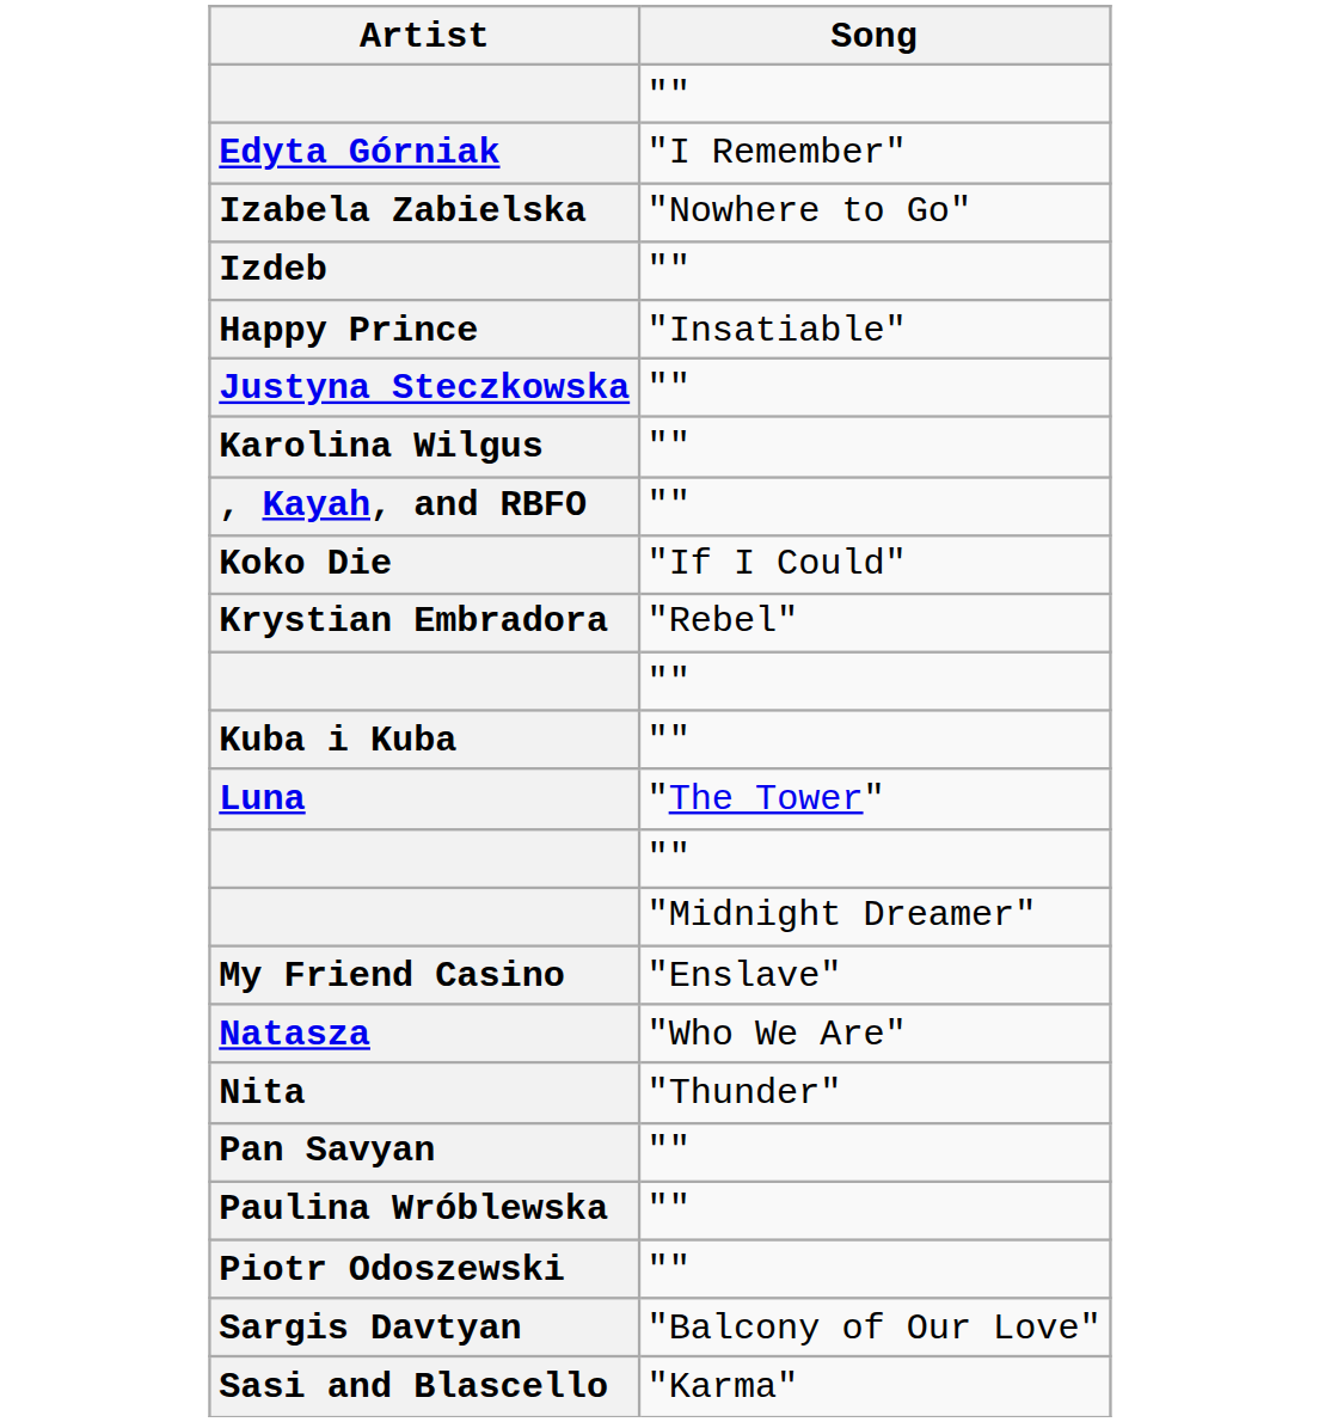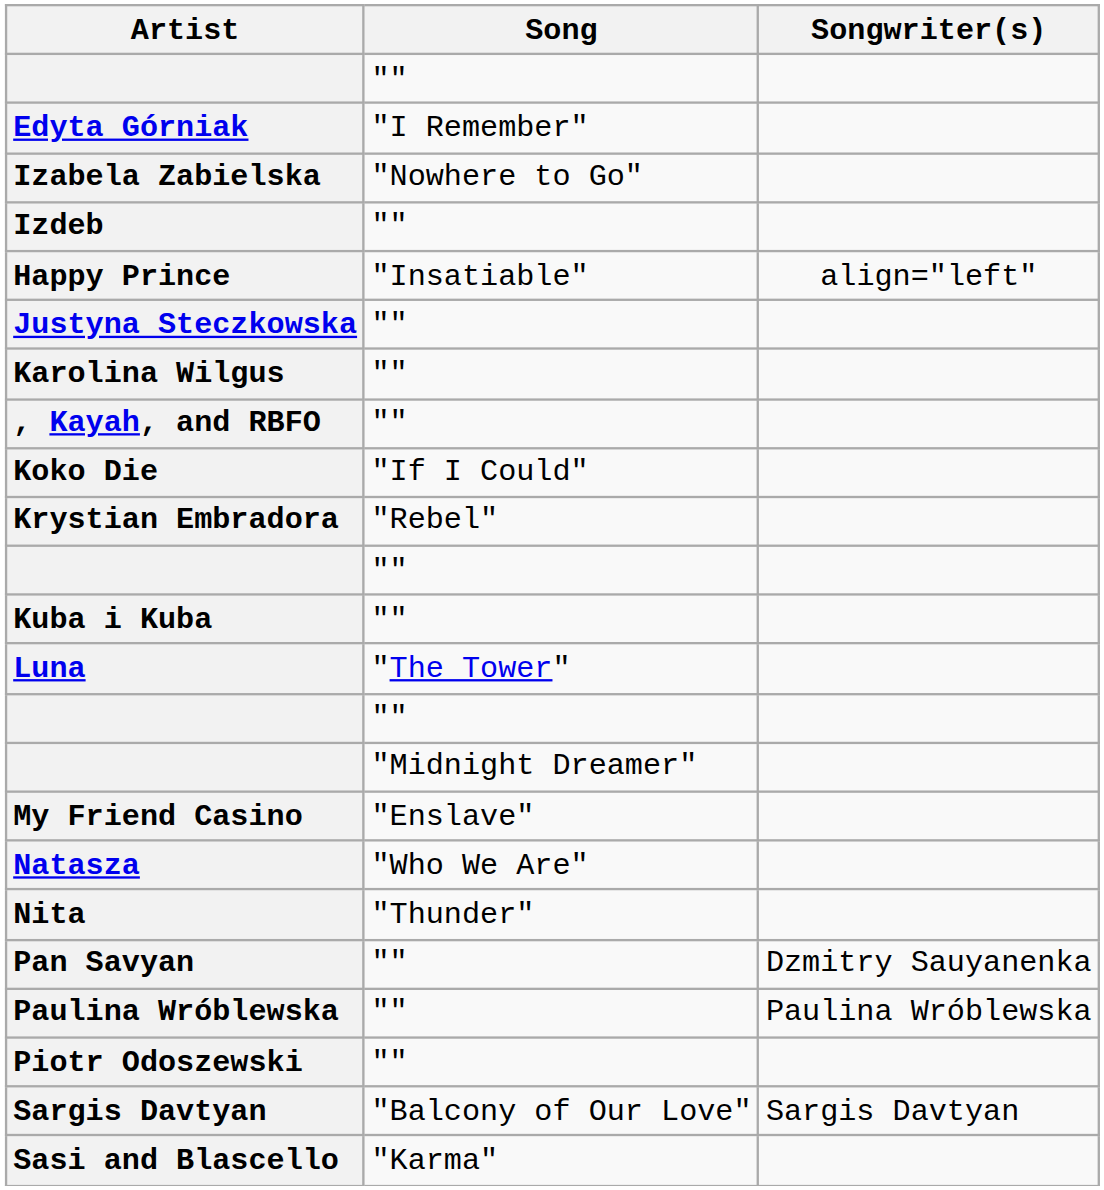+ column: Songwriter(s) | align="left" | Dzmitry Sauyanenka | Paulina Wróblewska | Sargis Davtyan
